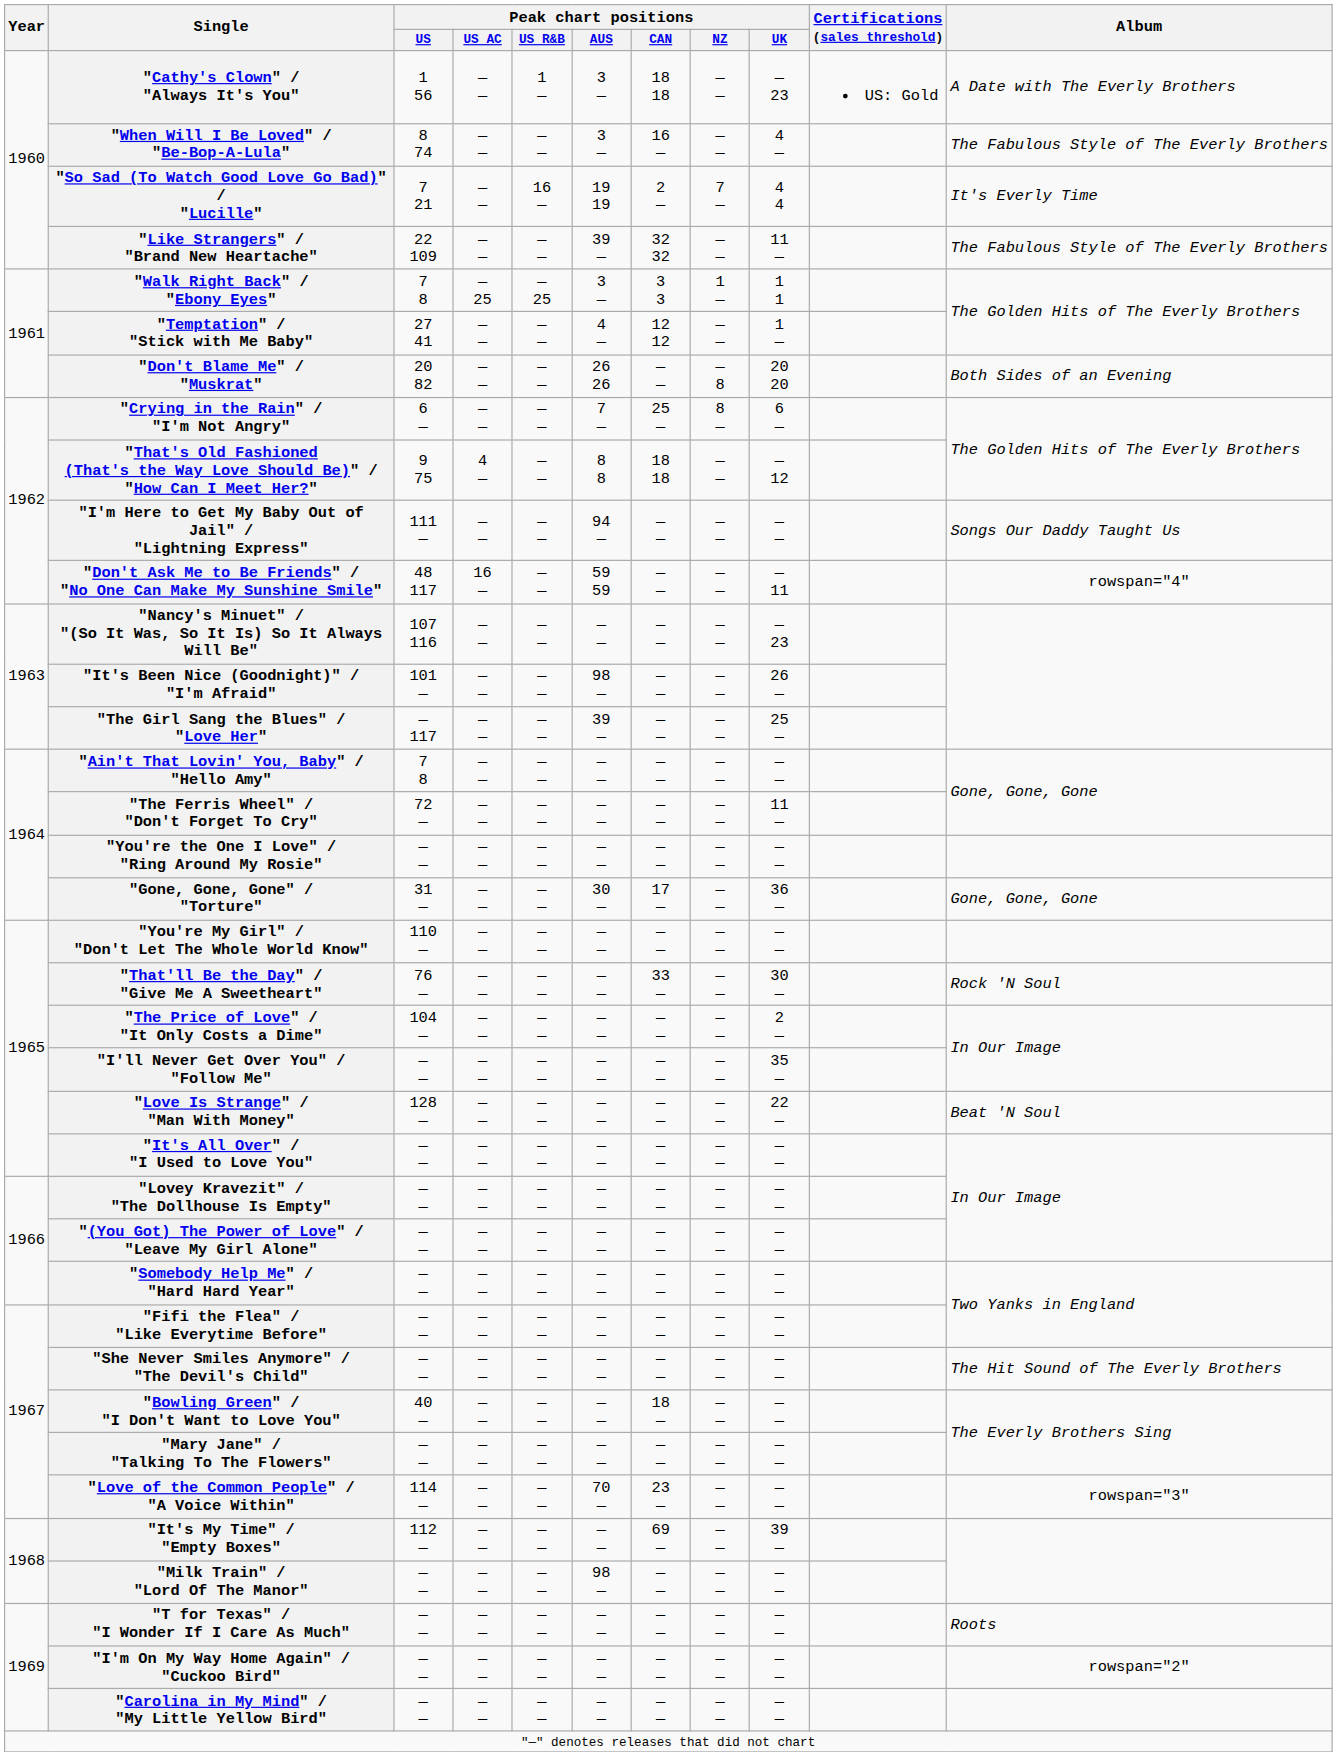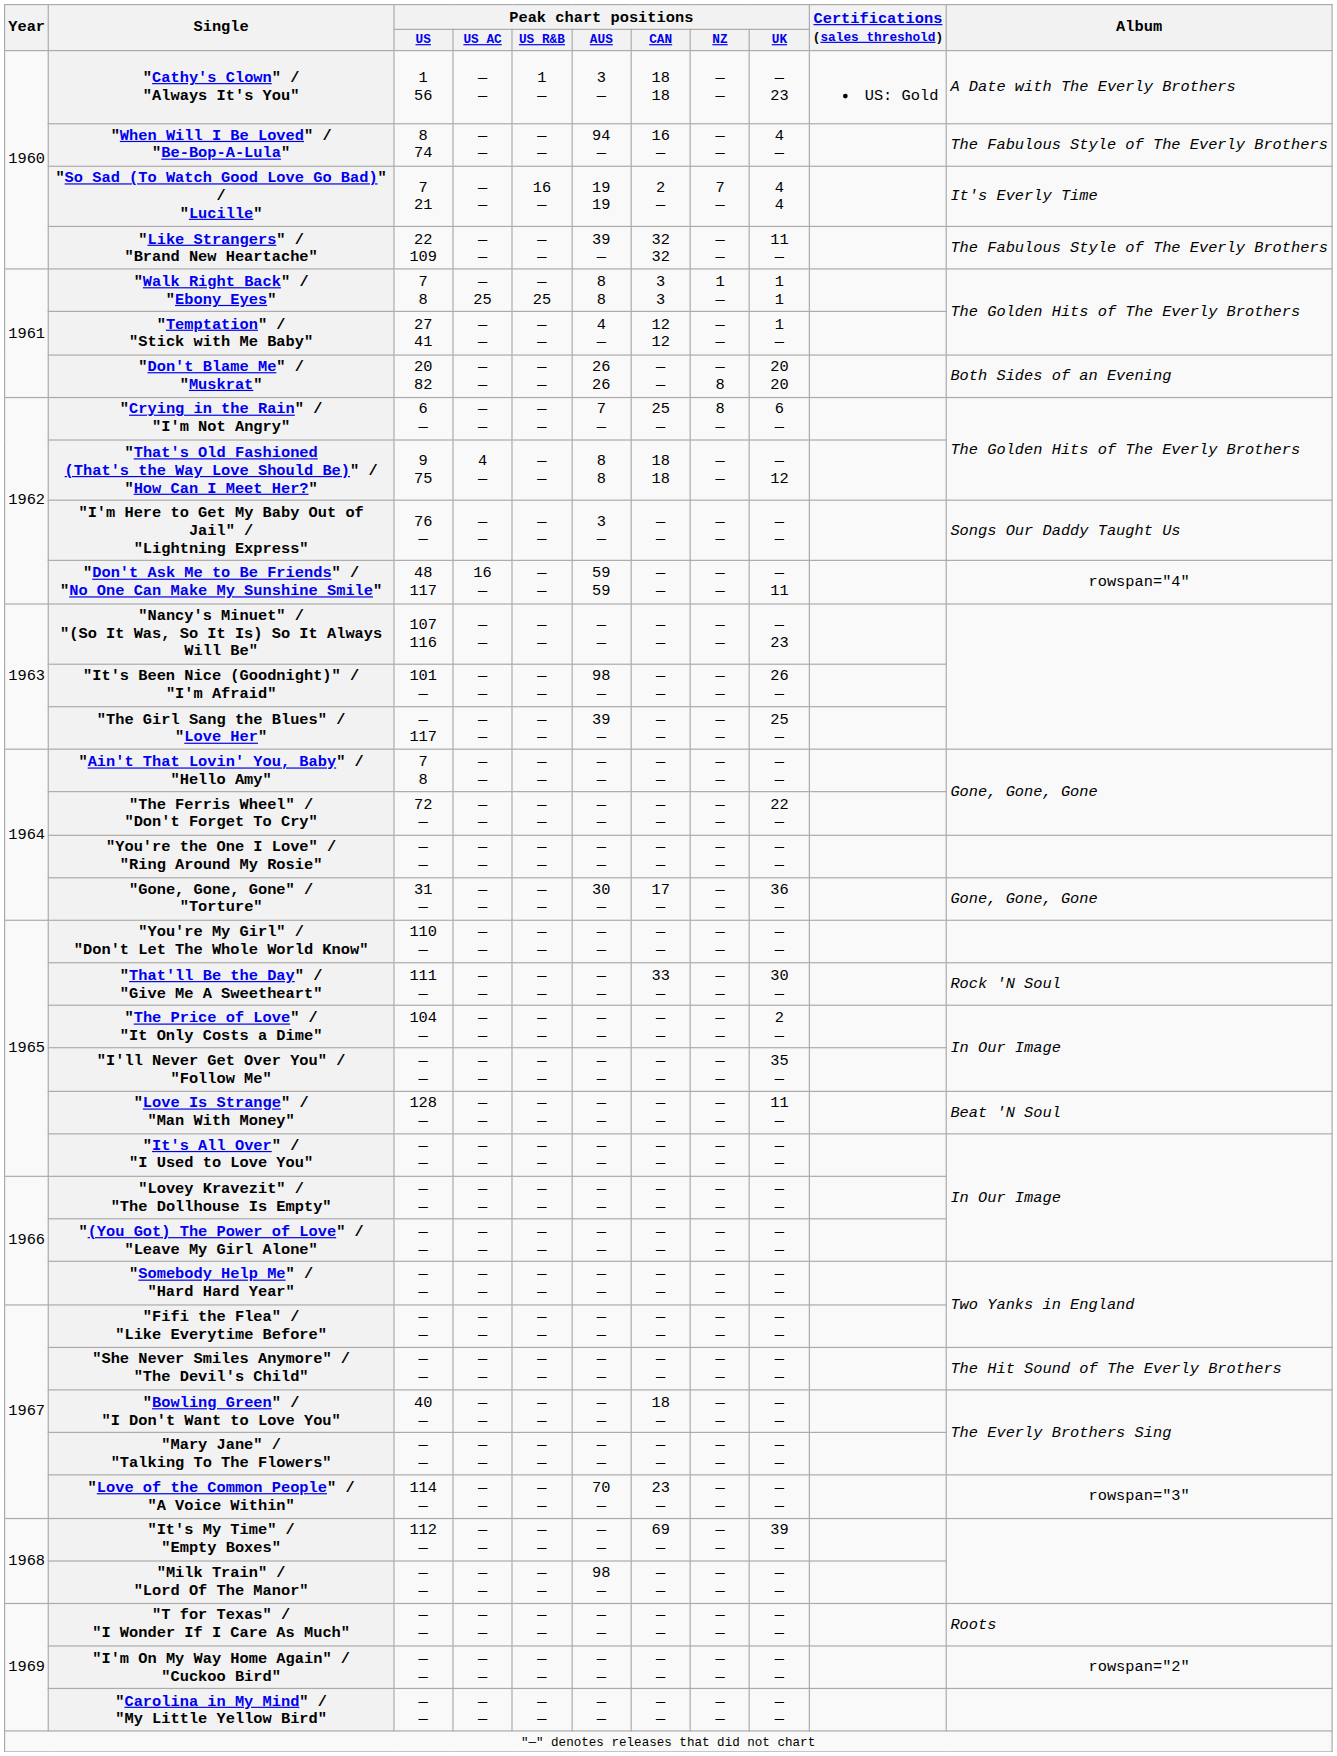"When Will I Be Loved" / "Be-Bop-A-Lula" | Peak chart positions / AUS: 3 — -> 94 —
"Walk Right Back" / "Ebony Eyes" | Peak chart positions / AUS: 3 — -> 8 8
"I'm Here to Get My Baby Out of Jail" / "Lightning Express" | Peak chart positions / US: 111 — -> 76 —
"I'm Here to Get My Baby Out of Jail" / "Lightning Express" | Peak chart positions / AUS: 94 — -> 3 —
"The Ferris Wheel" / "Don't Forget To Cry" | Peak chart positions / UK: 11 — -> 22 —
"That'll Be the Day" / "Give Me A Sweetheart" | Peak chart positions / US: 76 — -> 111 —
"Love Is Strange" / "Man With Money" | Peak chart positions / UK: 22 — -> 11 —
